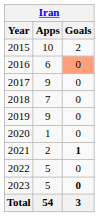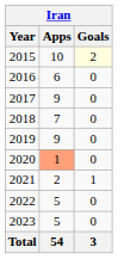2015 | Goals: no background -> lightyellow background
2016 | Goals: lightsalmon background -> no background
2020 | Apps: no background -> lightsalmon background
2021 | Goals: bold -> normal
2023 | Goals: bold -> normal
